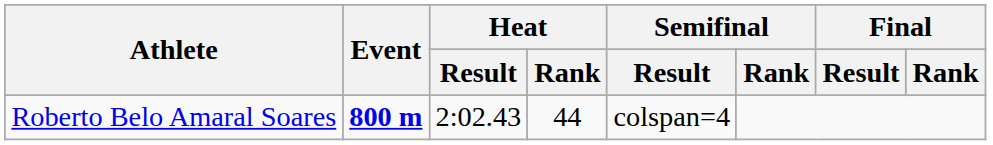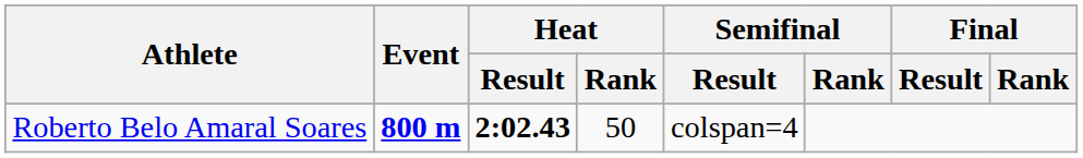Roberto Belo Amaral Soares | Heat / Result: normal -> bold
Roberto Belo Amaral Soares | Heat / Rank: 44 -> 50
